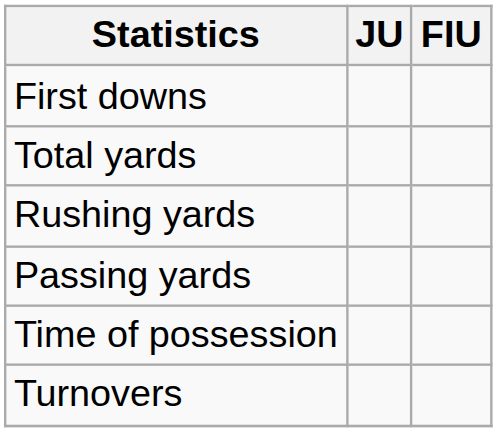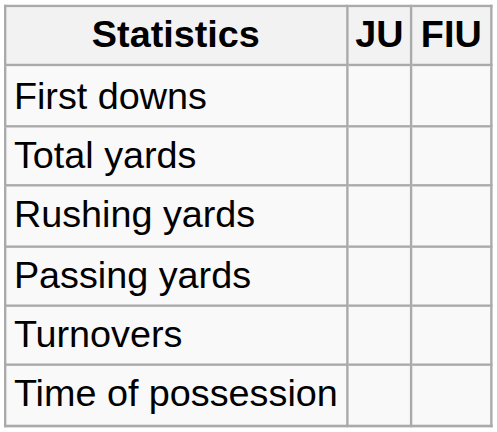rows swapped: Turnovers <-> Time of possession
